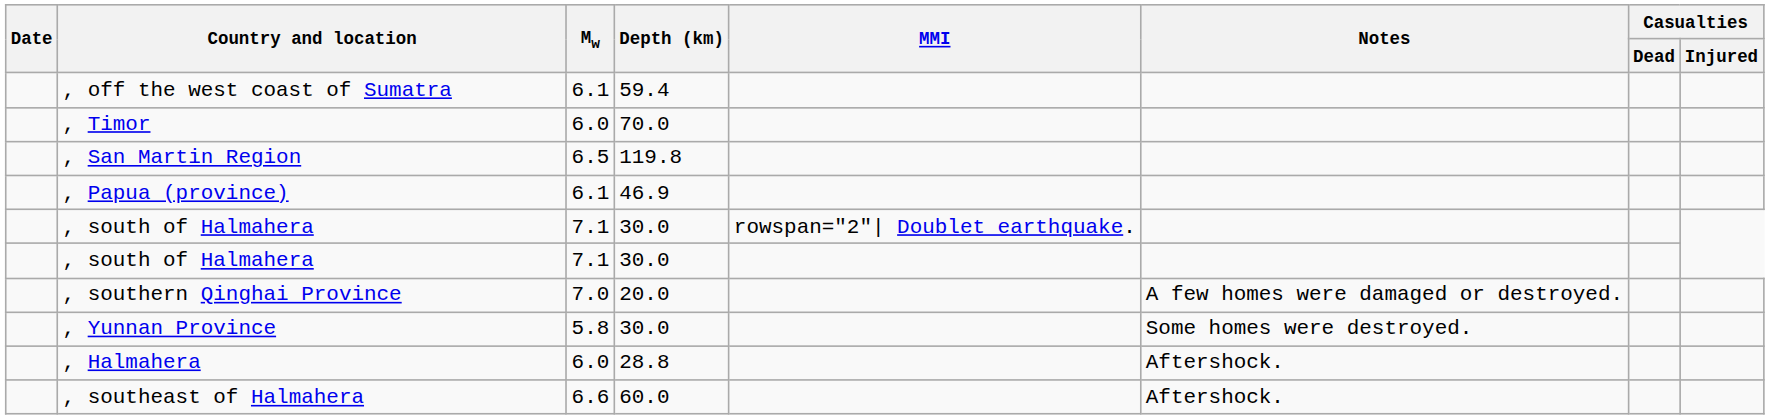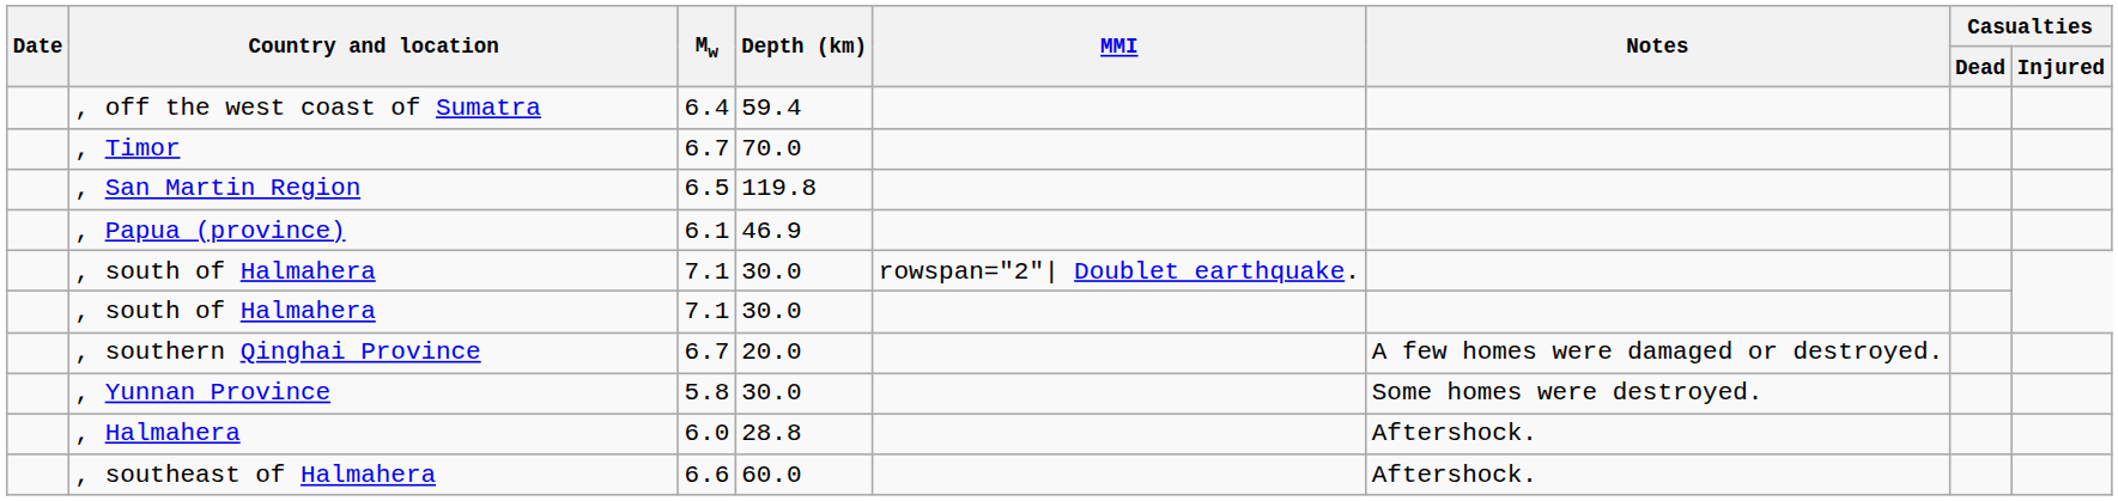, off the west coast of Sumatra | Mw: 6.1 -> 6.4
, Timor | Mw: 6.0 -> 6.7
, southern Qinghai Province | Mw: 7.0 -> 6.7
